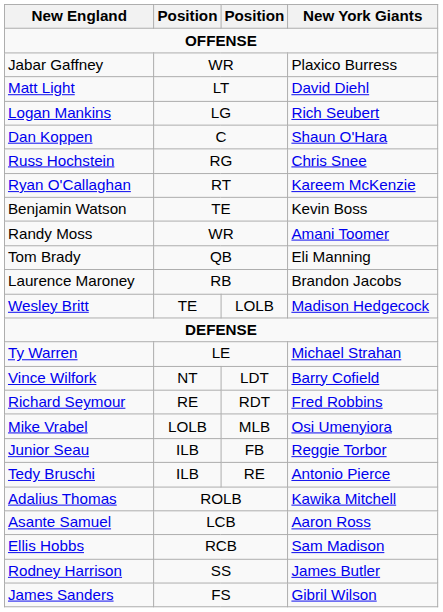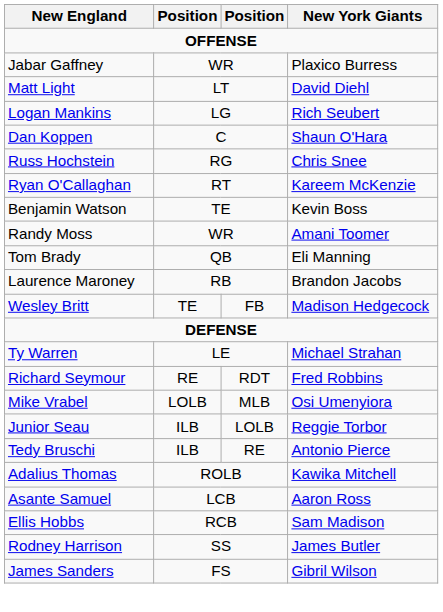Wesley Britt | column 3: LOLB -> FB
- row: Vince Wilfork | NT | LDT | Barry Cofield
Junior Seau | column 3: FB -> LOLB
